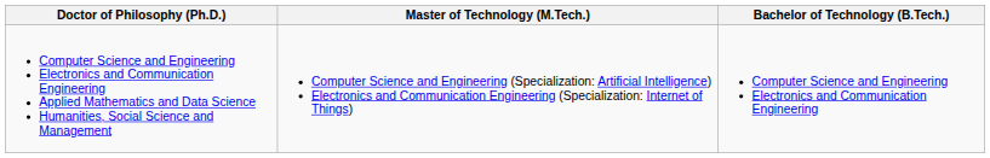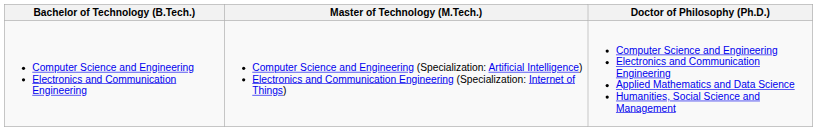columns swapped: Bachelor of Technology (B.Tech.) <-> Doctor of Philosophy (Ph.D.)
